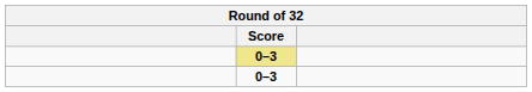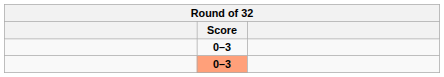row 3 | Score: khaki background -> no background
row 4 | Score: no background -> lightsalmon background
